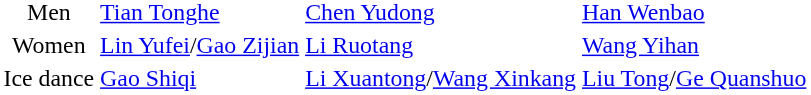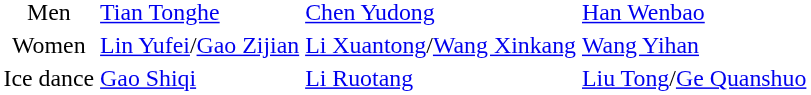Women | column 3: Li Ruotang -> Li Xuantong/Wang Xinkang
Ice dance | column 3: Li Xuantong/Wang Xinkang -> Li Ruotang
